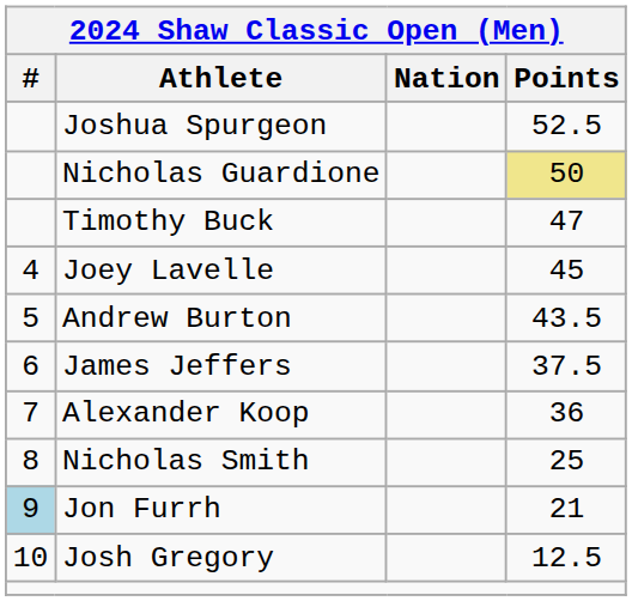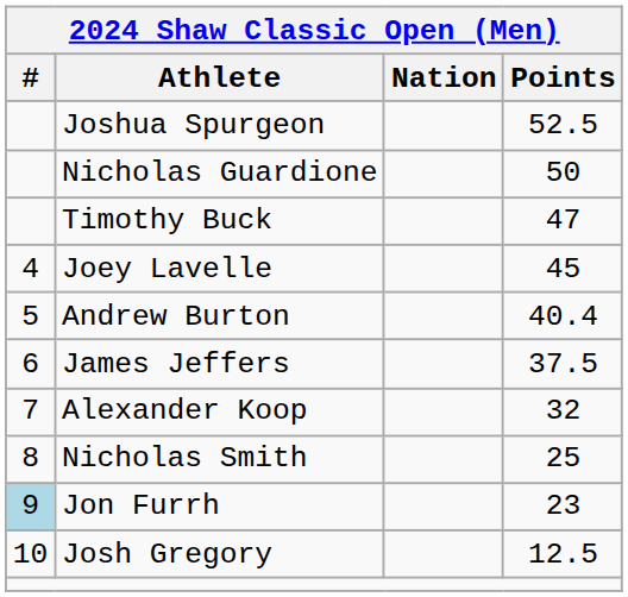Nicholas Guardione | Points: khaki background -> no background
Andrew Burton | Points: 43.5 -> 40.4
Alexander Koop | Points: 36 -> 32
Jon Furrh | Points: 21 -> 23
